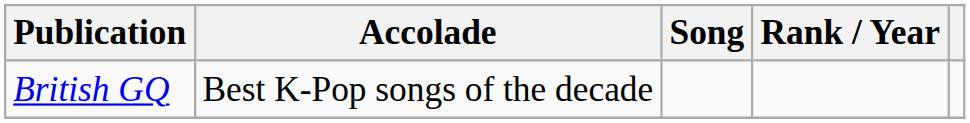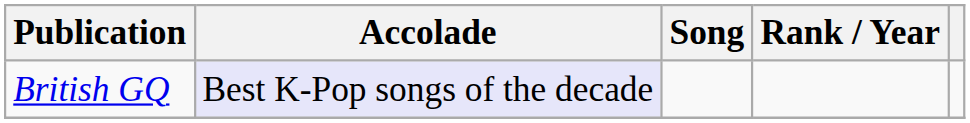British GQ | Accolade: no background -> lavender background
